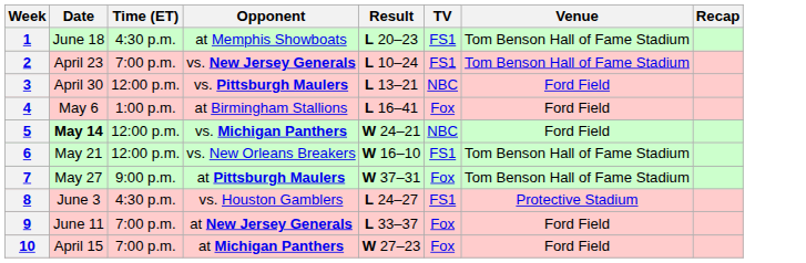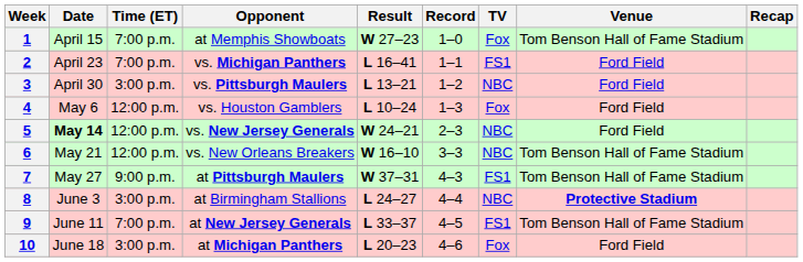+ column: Record | 1–0 | 1–1 | 1–2 | 1–3 | 2–3 | 3–3 | 4–3 | 4–4 | 4–5 | 4–6
1 | Date: June 18 -> April 15
1 | Time (ET): 4:30 p.m. -> 7:00 p.m.
1 | Result: L 20–23 -> W 27–23
1 | TV: FS1 -> Fox
2 | Opponent: vs. New Jersey Generals -> vs. Michigan Panthers
2 | Result: L 10–24 -> L 16–41
2 | Venue: Tom Benson Hall of Fame Stadium -> Ford Field
3 | Time (ET): 12:00 p.m. -> 3:00 p.m.
4 | Time (ET): 1:00 p.m. -> 12:00 p.m.
4 | Opponent: at Birmingham Stallions -> vs. Houston Gamblers
4 | Result: L 16–41 -> L 10–24
5 | Opponent: vs. Michigan Panthers -> vs. New Jersey Generals
6 | TV: FS1 -> NBC
7 | TV: Fox -> FS1
8 | Time (ET): 4:30 p.m. -> 3:00 p.m.
8 | Opponent: vs. Houston Gamblers -> at Birmingham Stallions
8 | TV: FS1 -> NBC
8 | Venue: normal -> bold
9 | TV: Fox -> FS1
9 | Venue: Ford Field -> Tom Benson Hall of Fame Stadium
10 | Date: April 15 -> June 18
10 | Time (ET): 7:00 p.m. -> 3:00 p.m.
10 | Result: W 27–23 -> L 20–23
